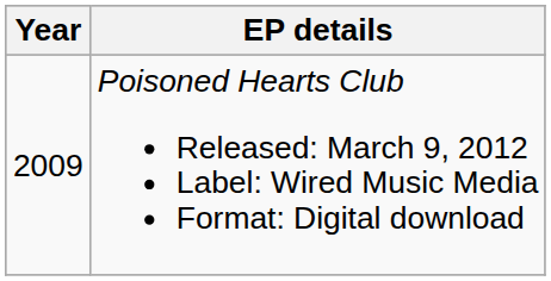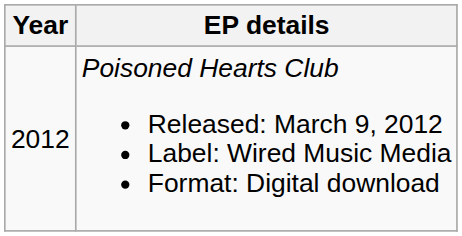row 2 | Year: 2009 -> 2012
